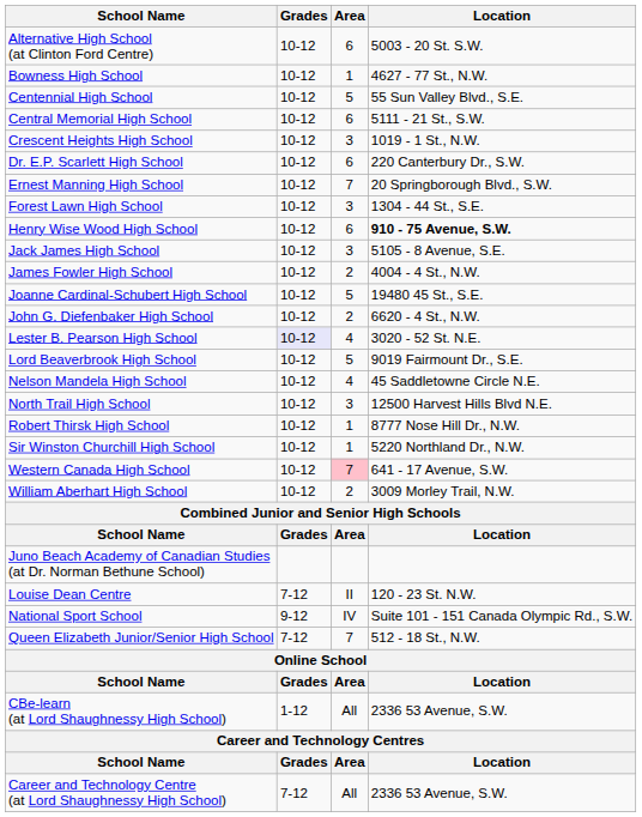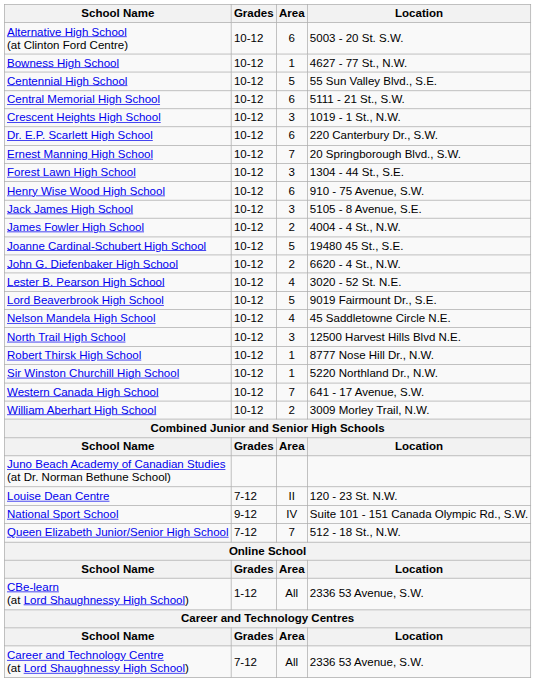Henry Wise Wood High School | Location: bold -> normal
Lester B. Pearson High School | Grades: lavender background -> no background
Western Canada High School | Area: pink background -> no background
